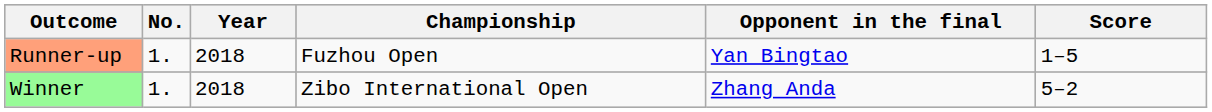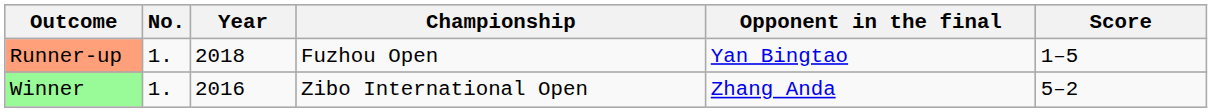Winner | Year: 2018 -> 2016
